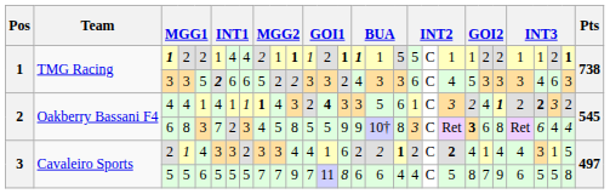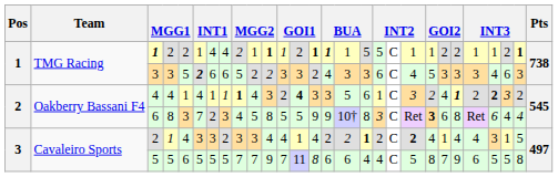row 6 | column 14: 6 -> 4
